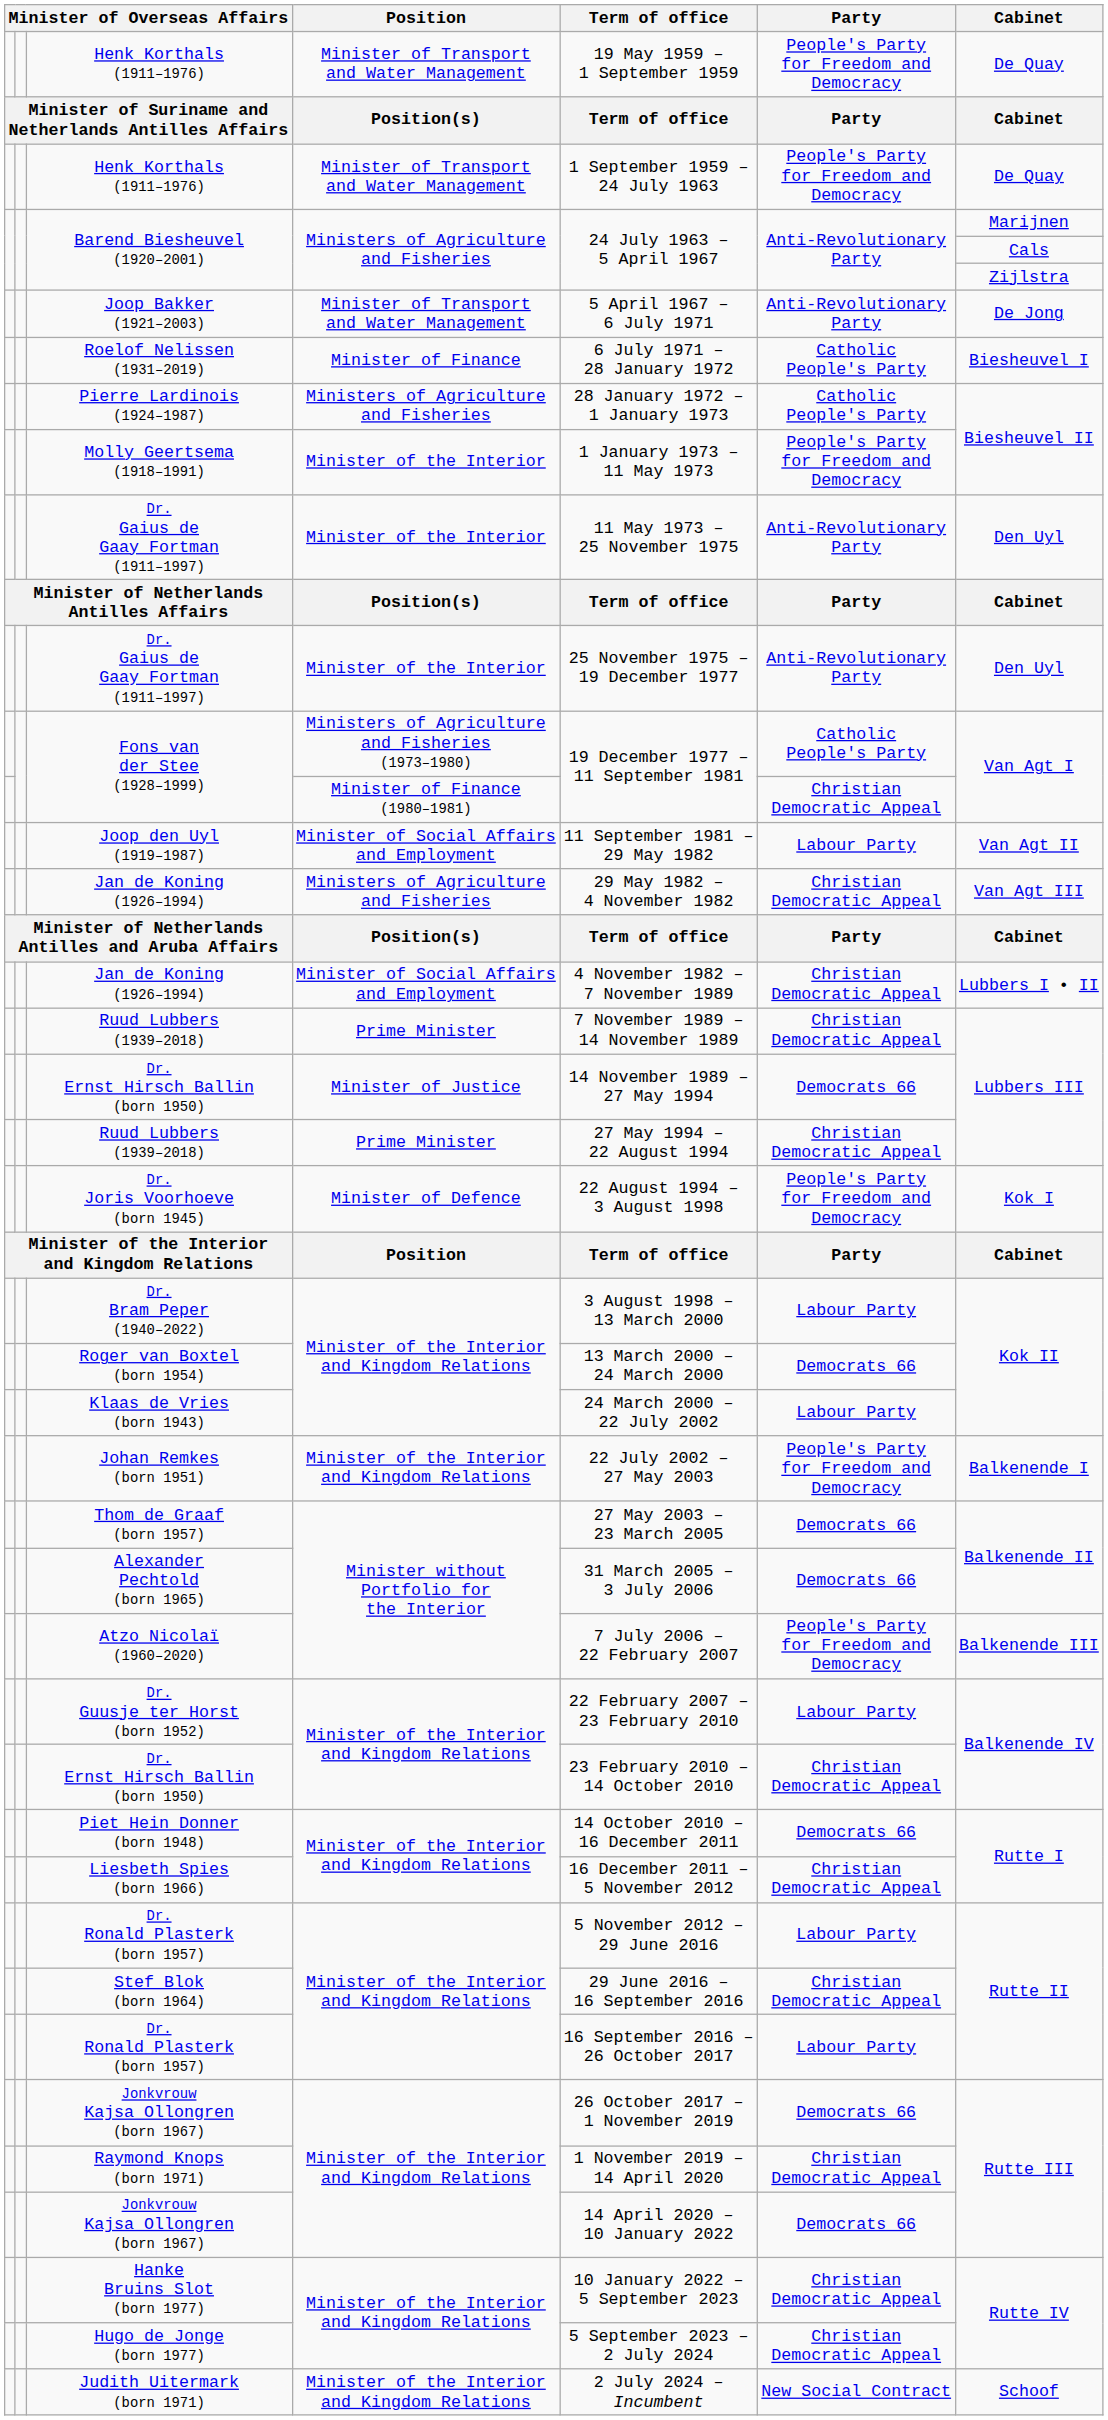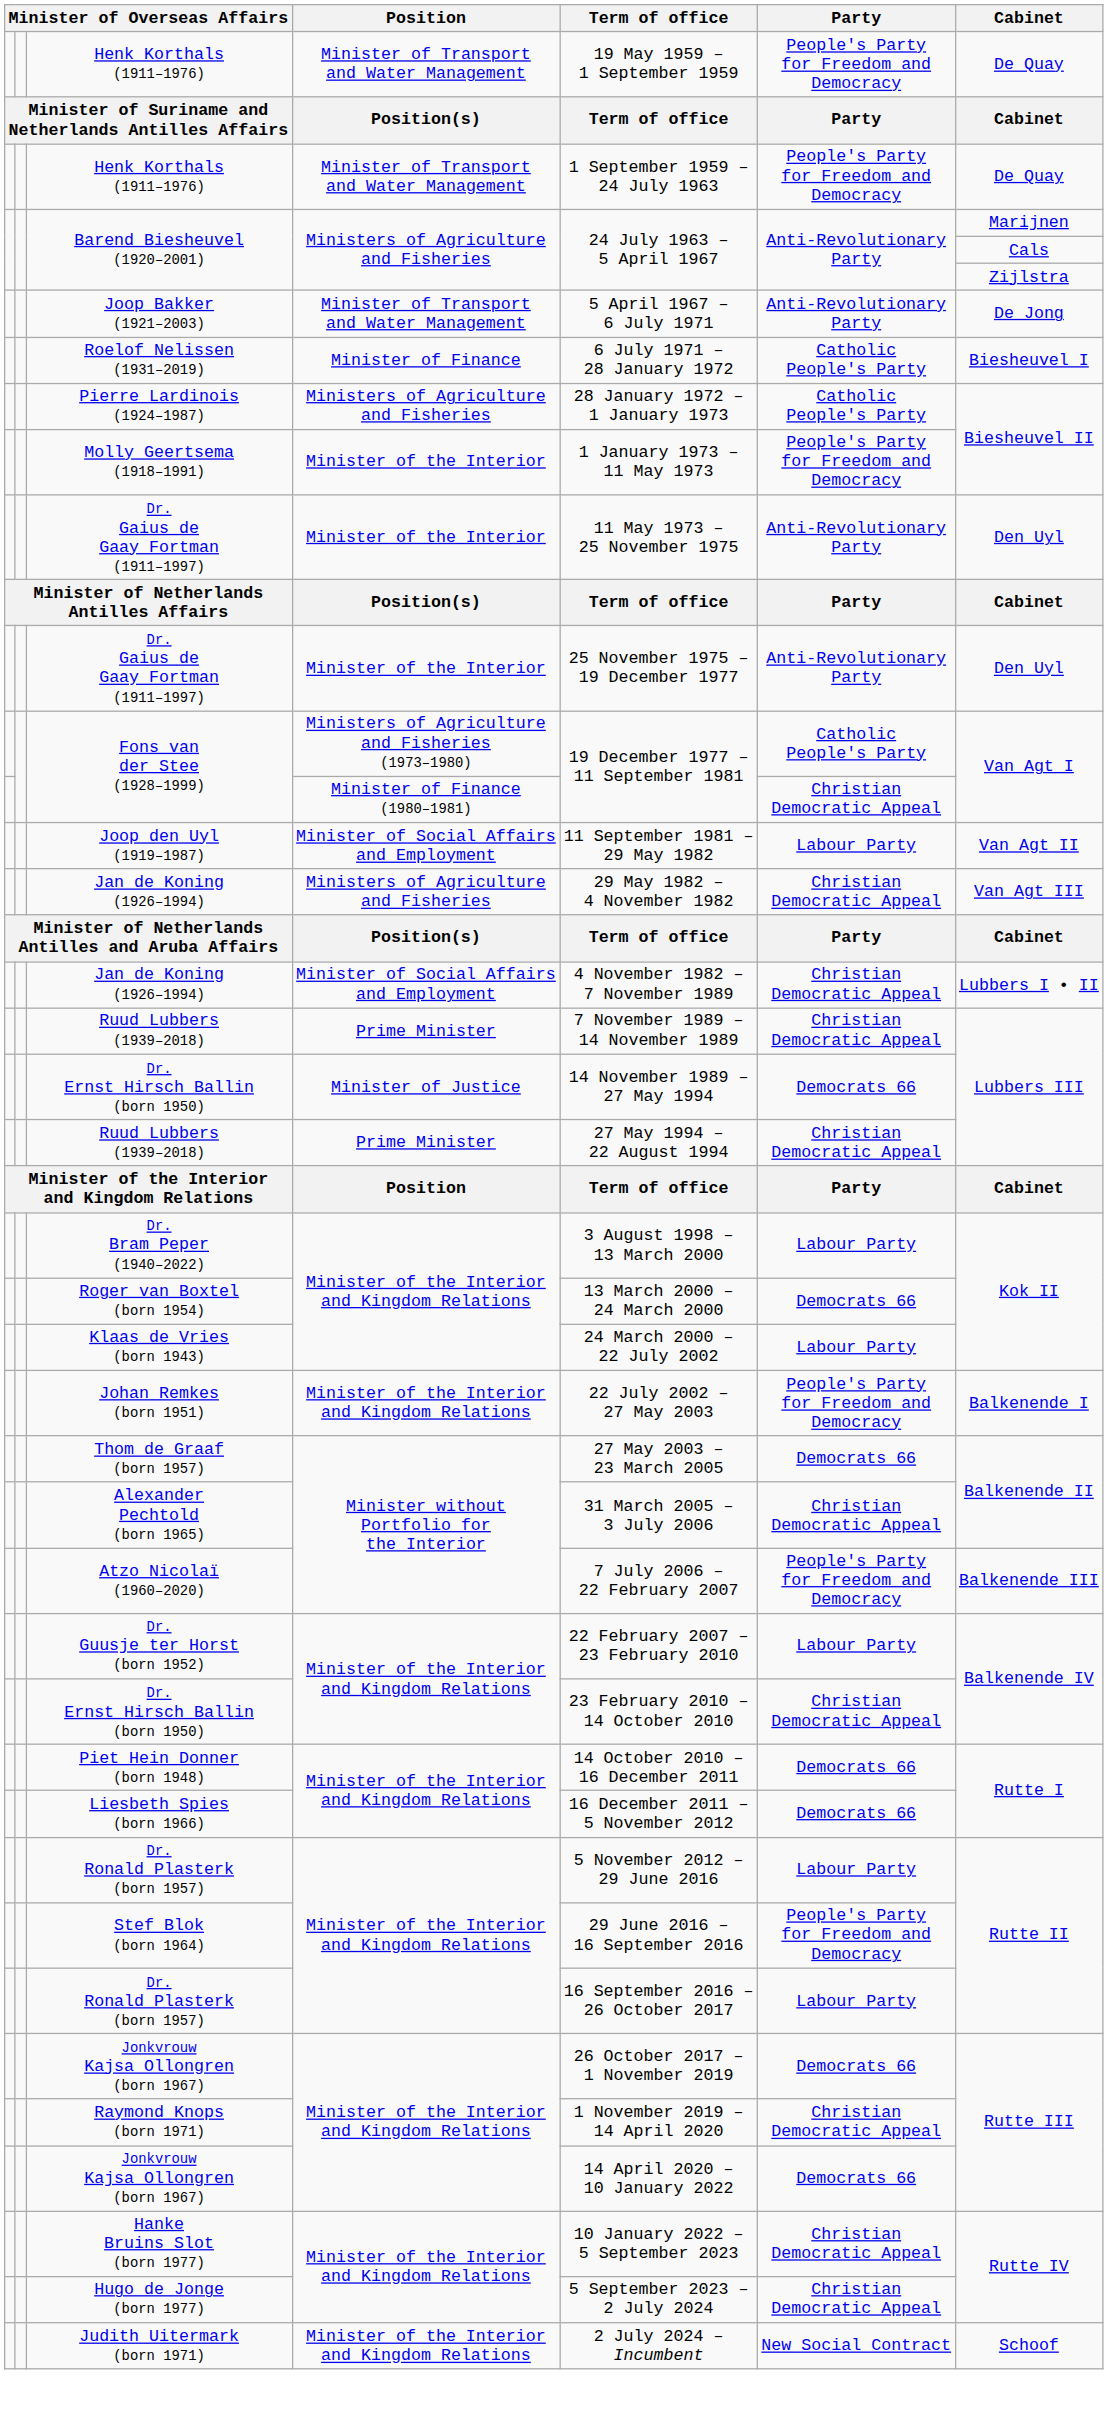- row: Dr. Joris Voorhoeve (born 1945) | Minister of Defence | 22 August 1994 – 3 August 1998 | People's Party for Freedom and Democracy | Kok I
Alexander Pechtold (born 1965) | Party: Democrats 66 -> Christian Democratic Appeal
Liesbeth Spies (born 1966) | Party: Christian Democratic Appeal -> Democrats 66
Stef Blok (born 1964) | Party: Christian Democratic Appeal -> People's Party for Freedom and Democracy
